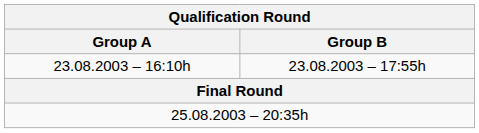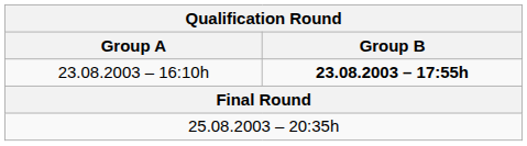23.08.2003 – 16:10h | Group B: normal -> bold
